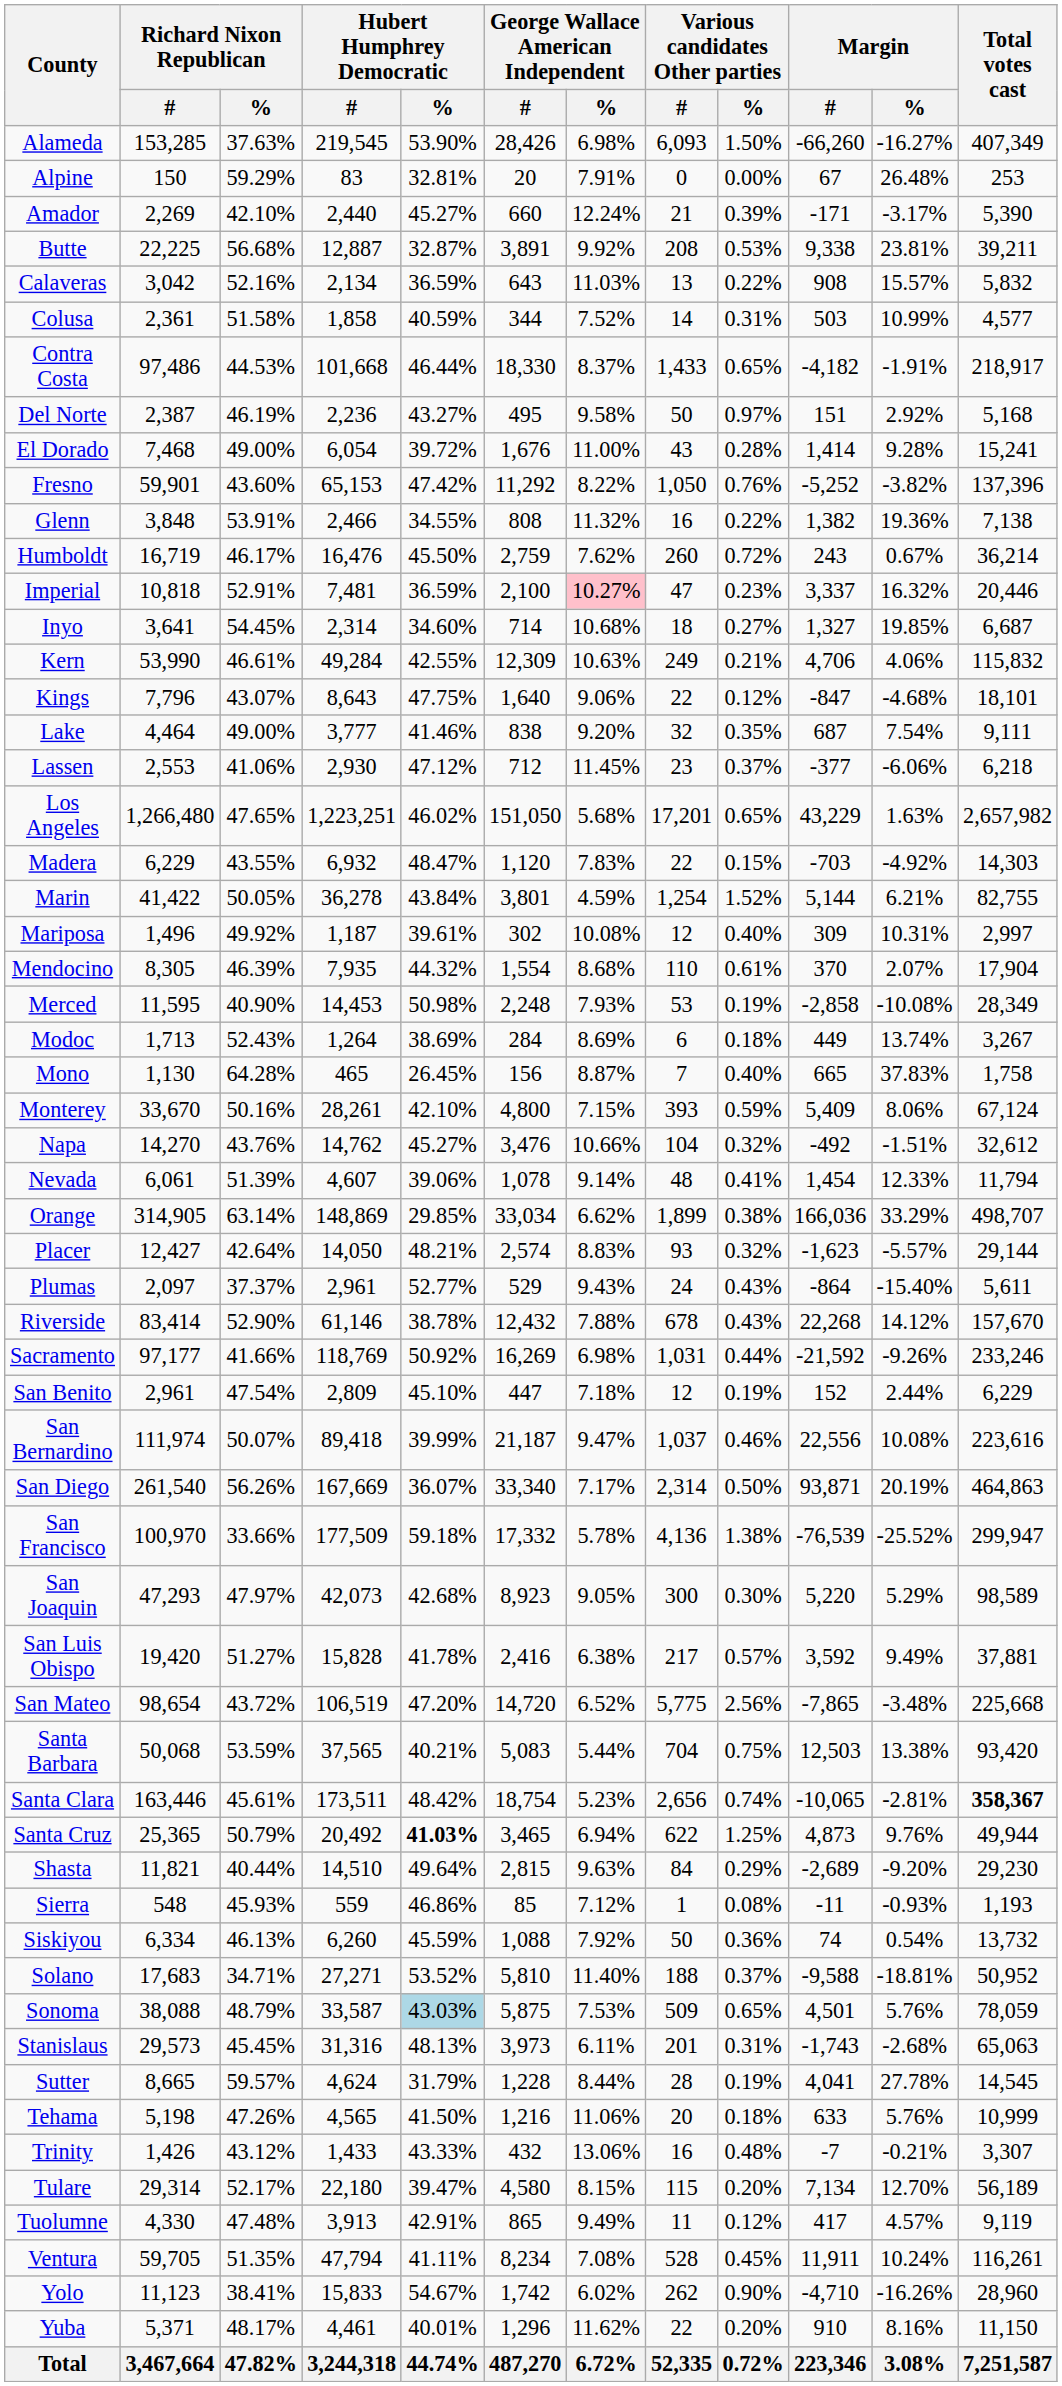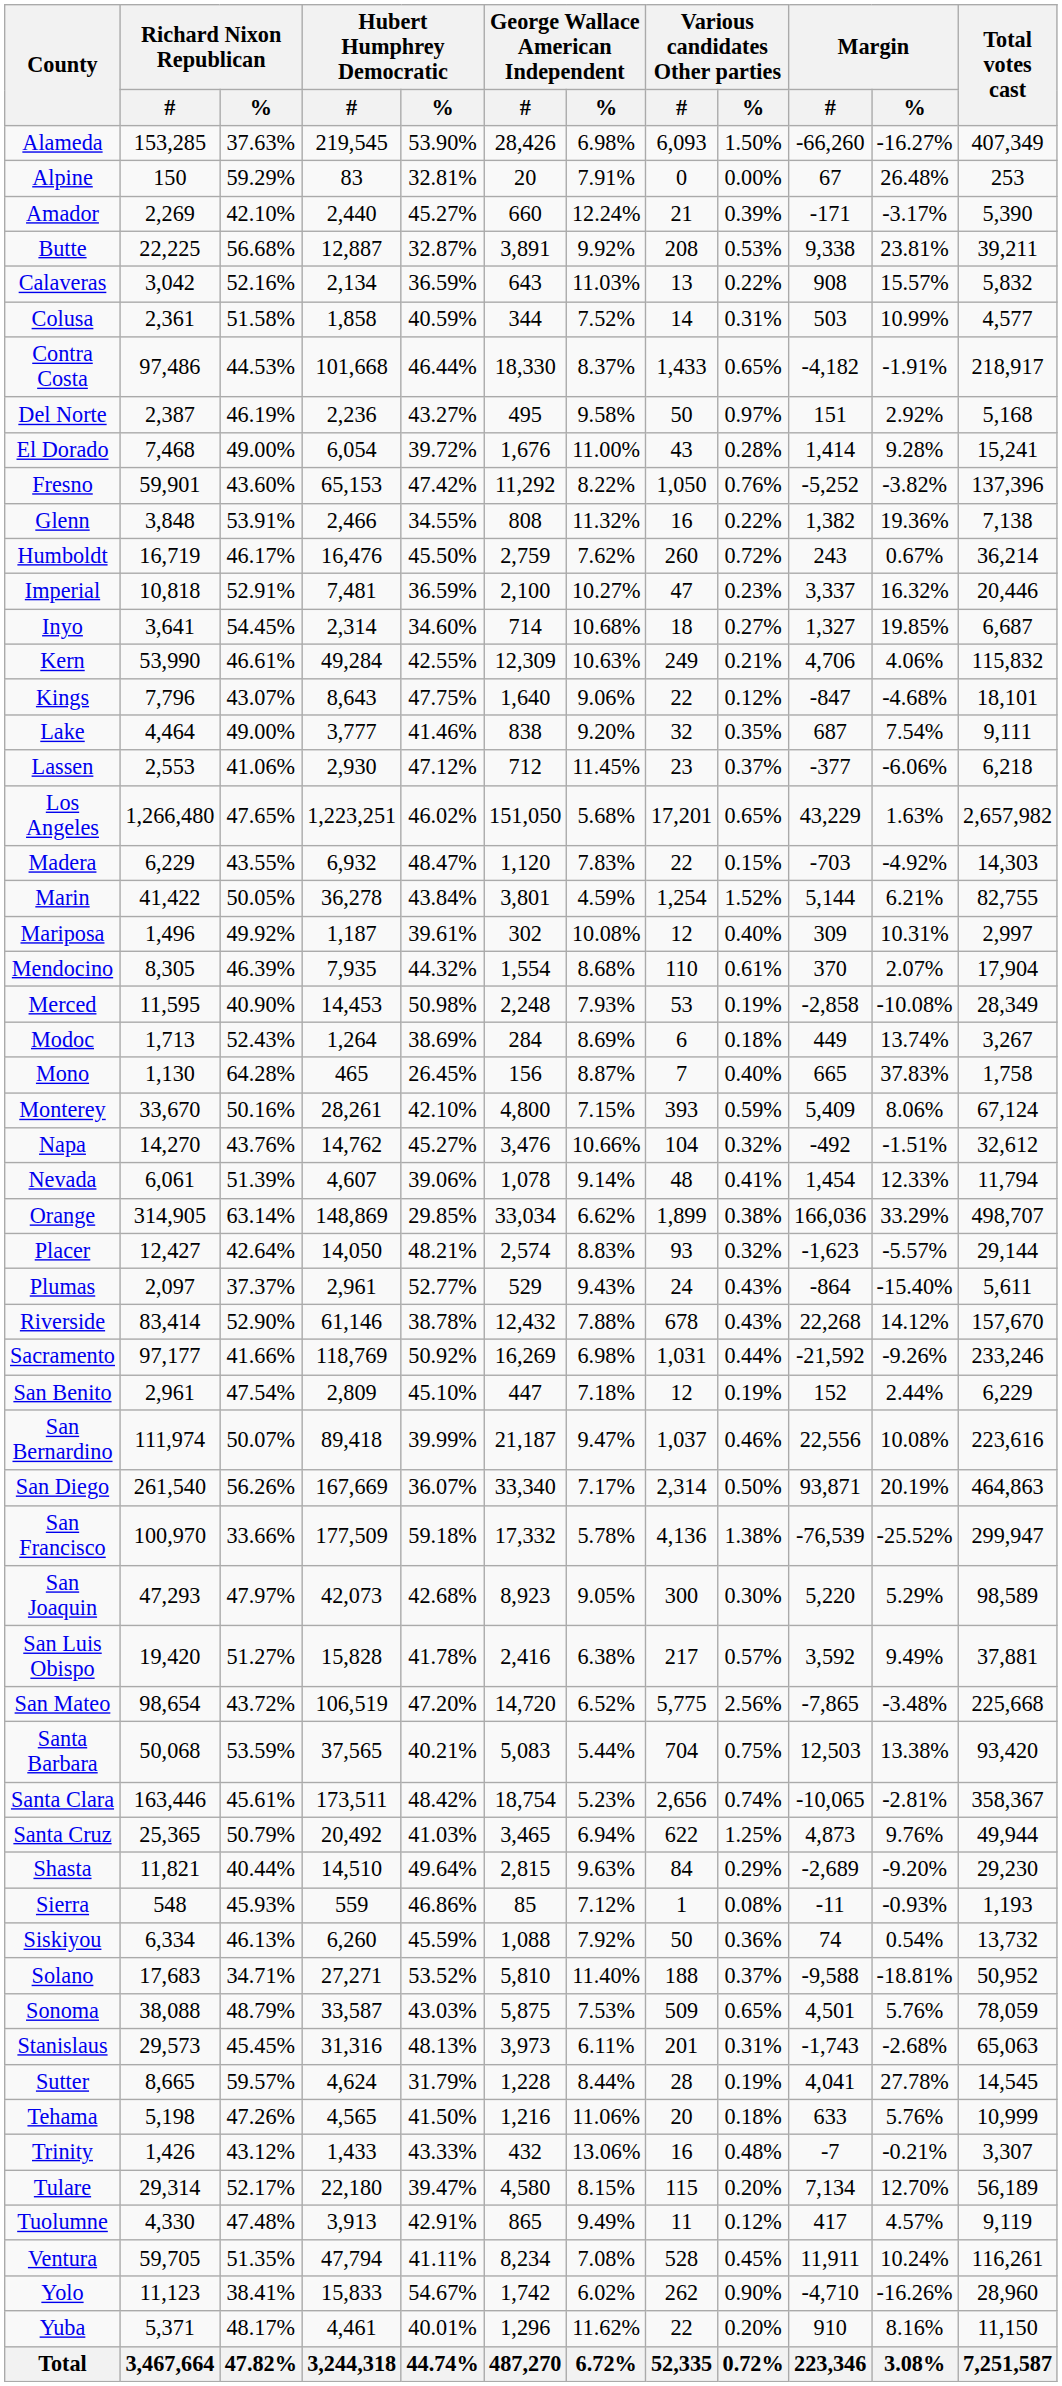Imperial | George Wallace American Independent / %: pink background -> no background
Santa Clara | Total votes cast: bold -> normal
Santa Cruz | Hubert Humphrey Democratic / %: bold -> normal
Sonoma | Hubert Humphrey Democratic / %: lightblue background -> no background
